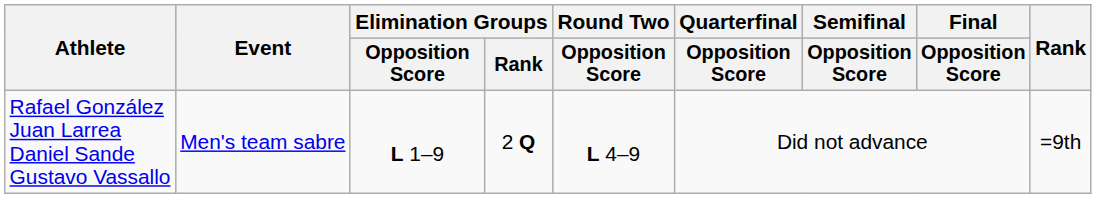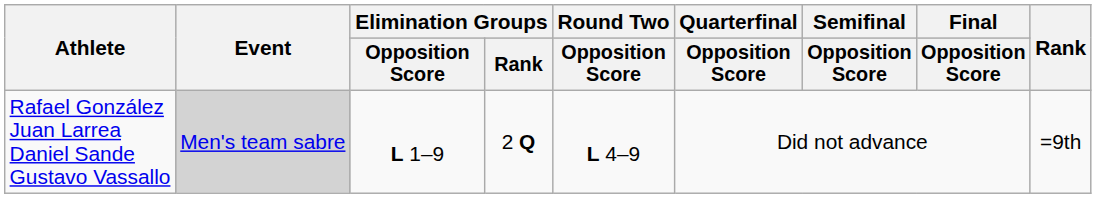Rafael González Juan Larrea Daniel Sande Gustavo Vassallo | Event: no background -> lightgrey background
